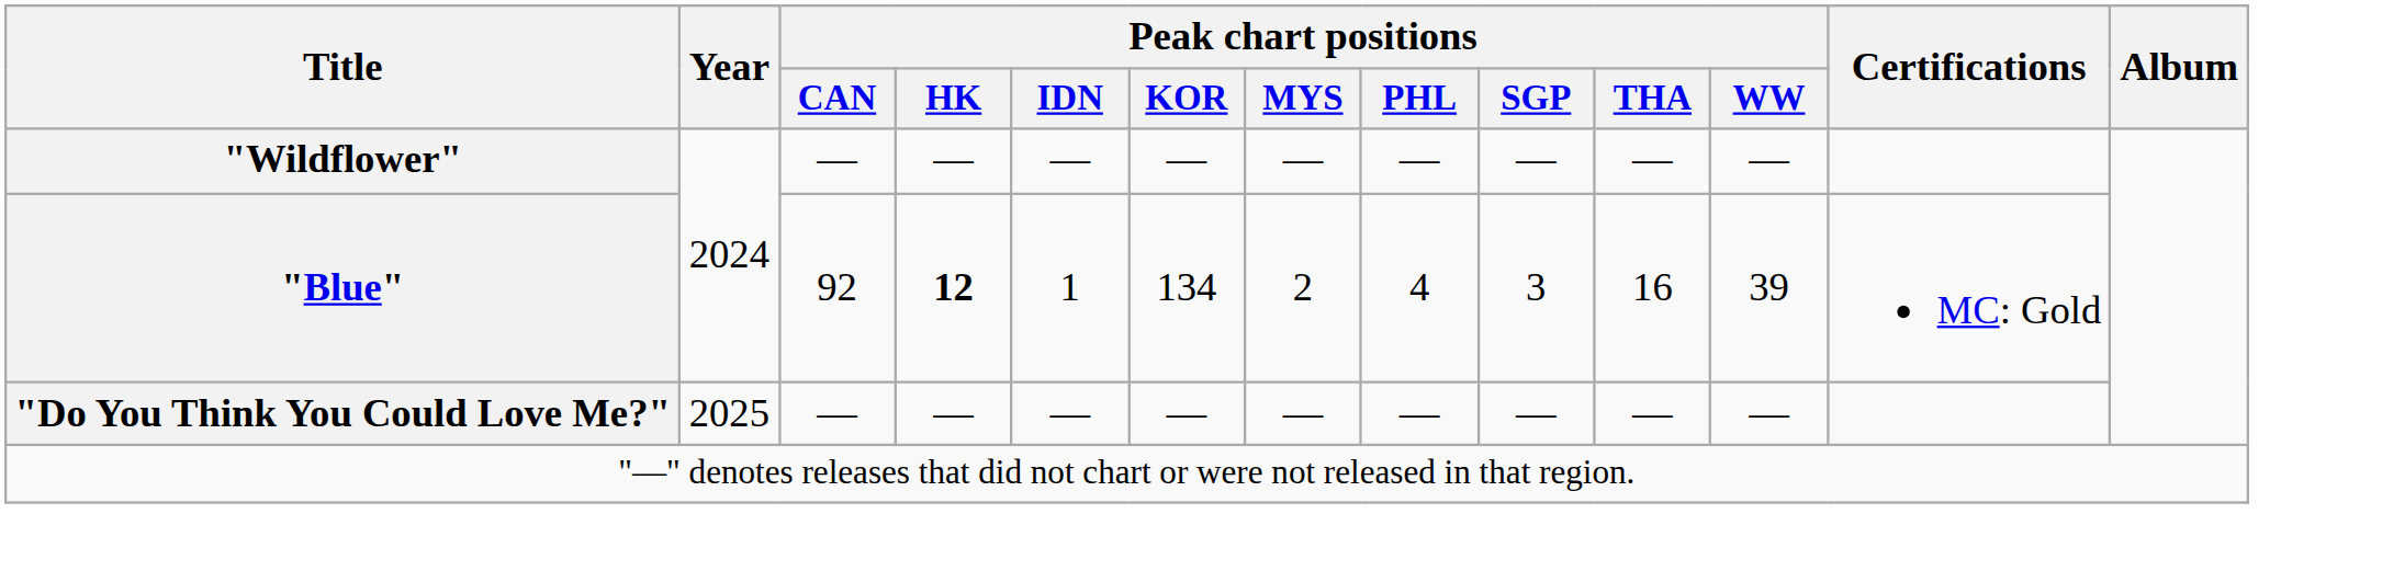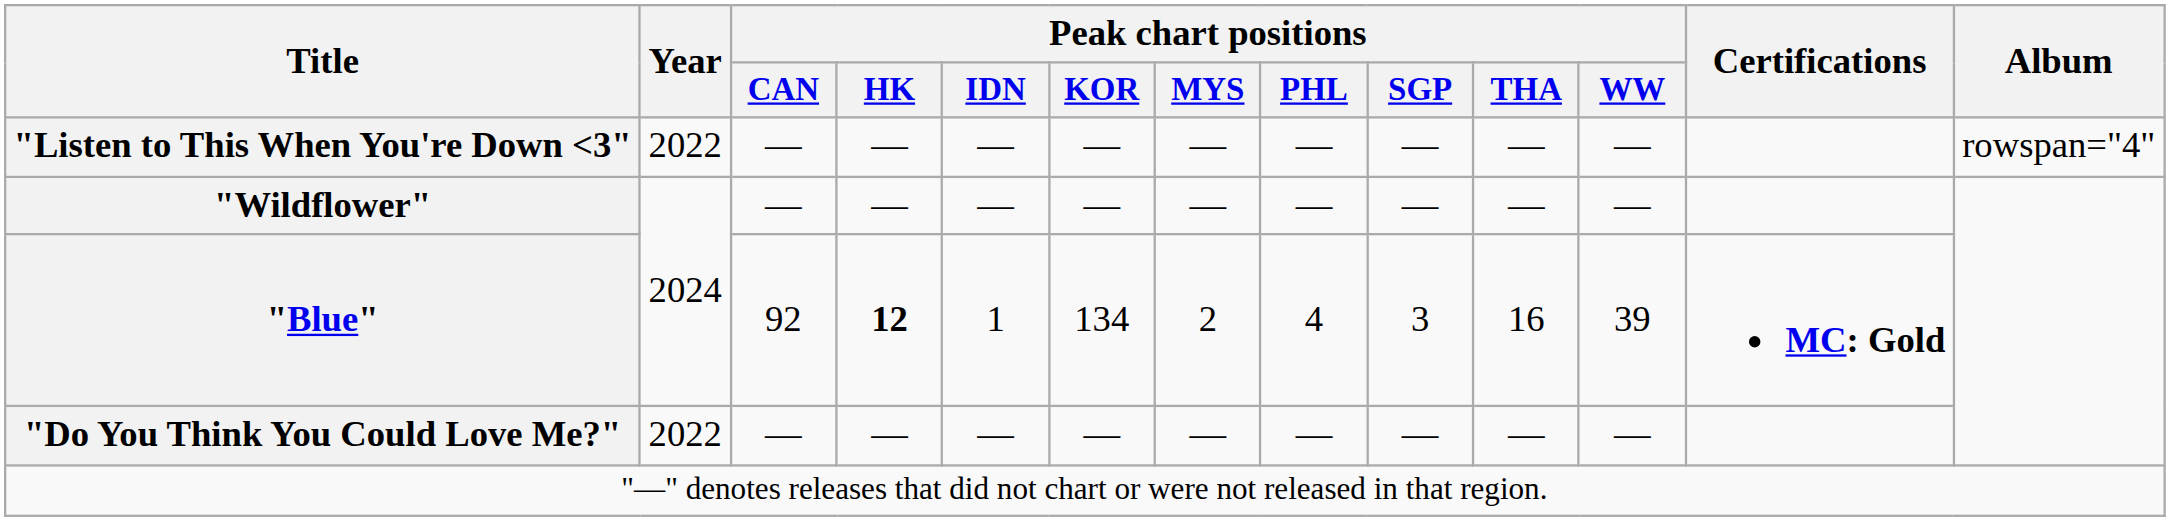+ row: "Listen to This When You're Down <3" | 2022 | — | — | — | — | — | — | — | — | — | rowspan="4"
"Blue" | Certifications: normal -> bold
"Do You Think You Could Love Me?" | Year: 2025 -> 2022
